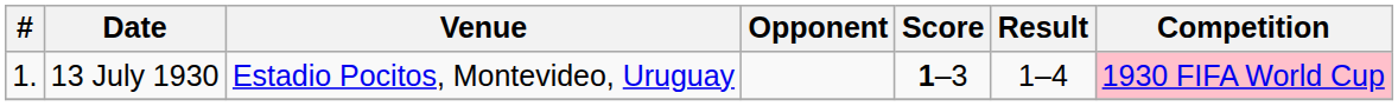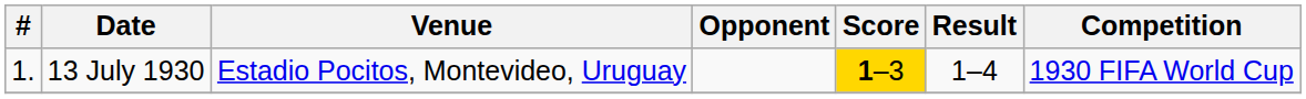13 July 1930 | Score: no background -> gold background
13 July 1930 | Competition: pink background -> no background
